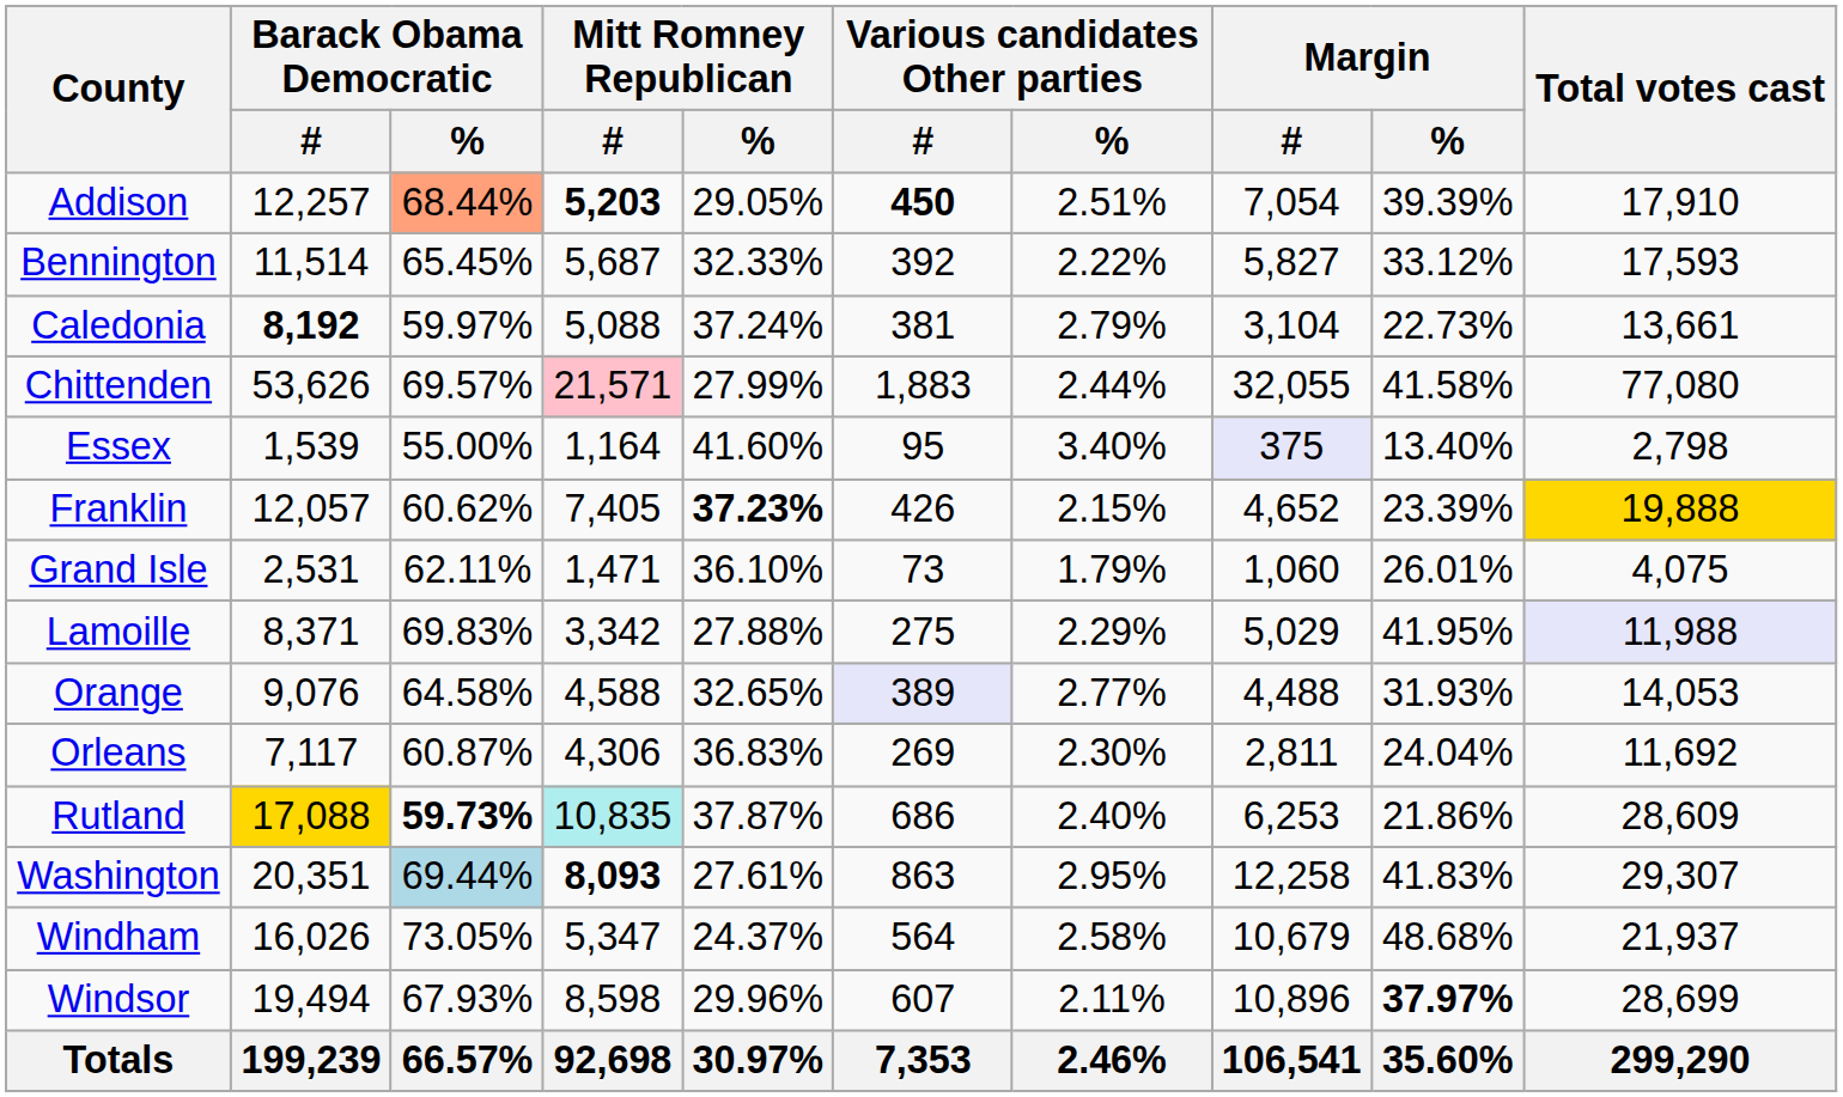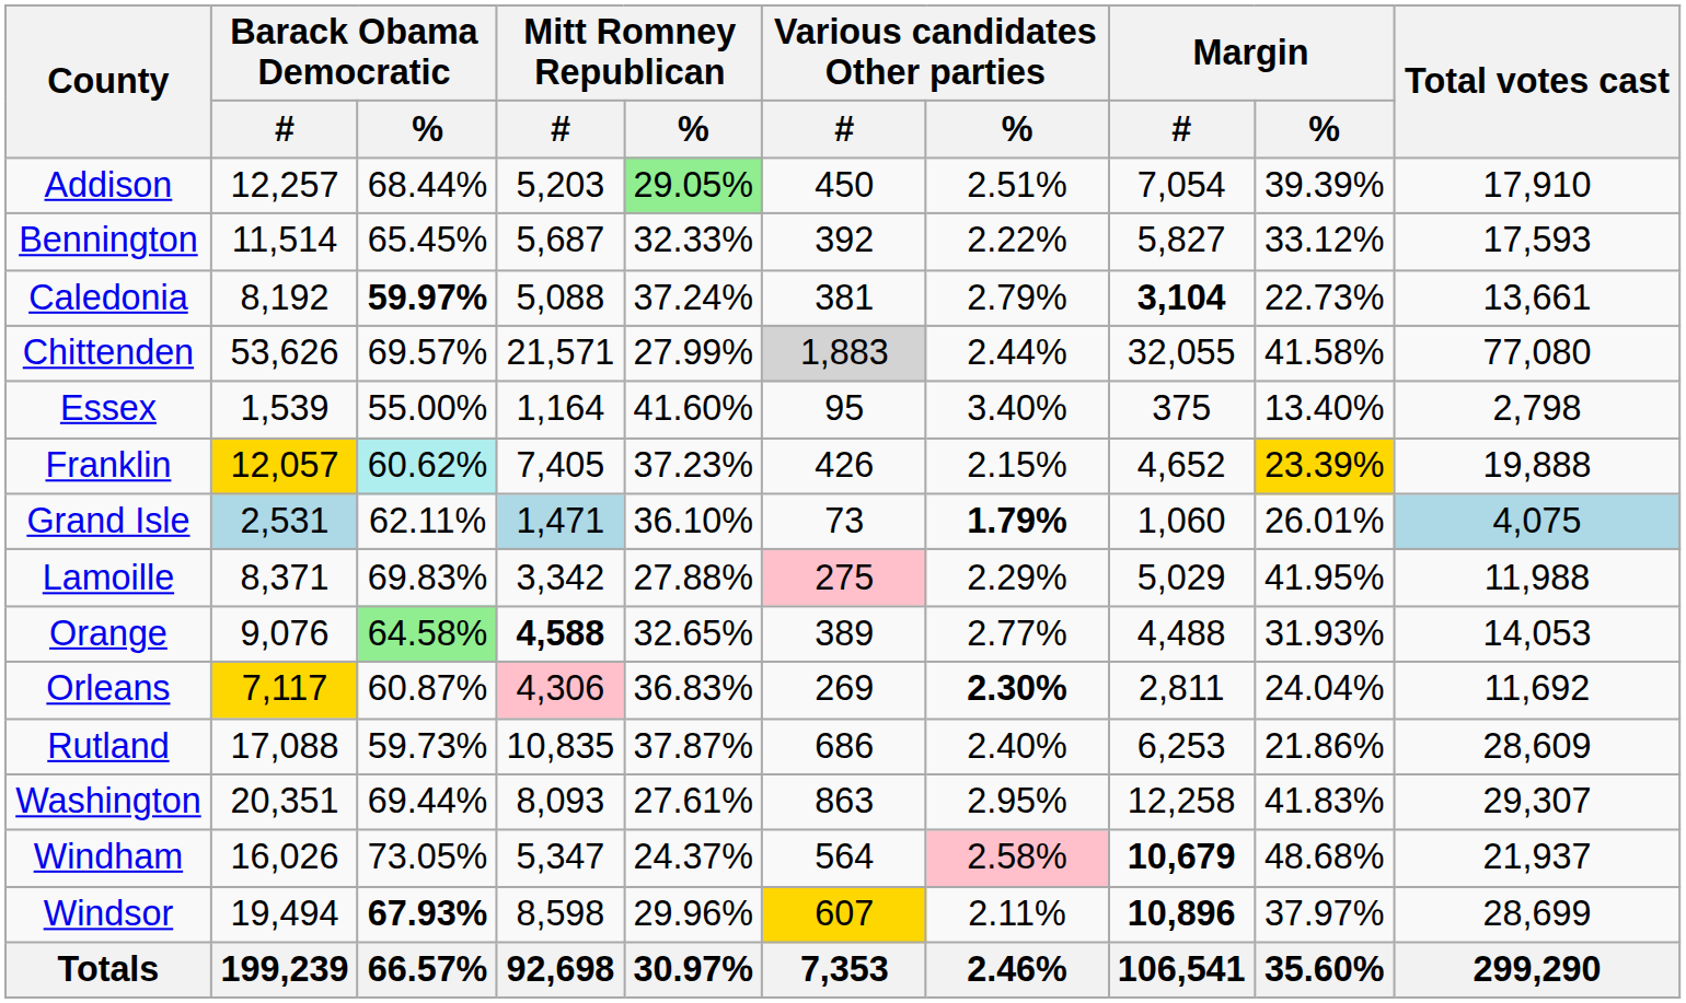Addison | Barack Obama Democratic / %: lightsalmon background -> no background
Addison | Mitt Romney Republican / #: bold -> normal
Addison | Mitt Romney Republican / %: no background -> lightgreen background
Addison | Various candidates Other parties / #: bold -> normal
Caledonia | Barack Obama Democratic / #: bold -> normal
Caledonia | Barack Obama Democratic / %: normal -> bold
Caledonia | Margin / #: normal -> bold
Chittenden | Mitt Romney Republican / #: pink background -> no background
Chittenden | Various candidates Other parties / #: no background -> lightgrey background
Essex | Margin / #: lavender background -> no background
Franklin | Barack Obama Democratic / #: no background -> gold background
Franklin | Barack Obama Democratic / %: no background -> paleturquoise background
Franklin | Mitt Romney Republican / %: bold -> normal
Franklin | Margin / %: no background -> gold background
Franklin | Total votes cast: gold background -> no background
Grand Isle | Barack Obama Democratic / #: no background -> lightblue background
Grand Isle | Mitt Romney Republican / #: no background -> lightblue background
Grand Isle | Various candidates Other parties / %: normal -> bold
Grand Isle | Total votes cast: no background -> lightblue background
Lamoille | Various candidates Other parties / #: no background -> pink background
Lamoille | Total votes cast: lavender background -> no background
Orange | Barack Obama Democratic / %: no background -> lightgreen background
Orange | Mitt Romney Republican / #: normal -> bold
Orange | Various candidates Other parties / #: lavender background -> no background
Orleans | Barack Obama Democratic / #: no background -> gold background
Orleans | Mitt Romney Republican / #: no background -> pink background
Orleans | Various candidates Other parties / %: normal -> bold
Rutland | Barack Obama Democratic / #: gold background -> no background
Rutland | Barack Obama Democratic / %: bold -> normal
Rutland | Mitt Romney Republican / #: paleturquoise background -> no background
Washington | Barack Obama Democratic / %: lightblue background -> no background
Washington | Mitt Romney Republican / #: bold -> normal
Windham | Various candidates Other parties / %: no background -> pink background
Windham | Margin / #: normal -> bold
Windsor | Barack Obama Democratic / %: normal -> bold
Windsor | Various candidates Other parties / #: no background -> gold background
Windsor | Margin / #: normal -> bold
Windsor | Margin / %: bold -> normal
